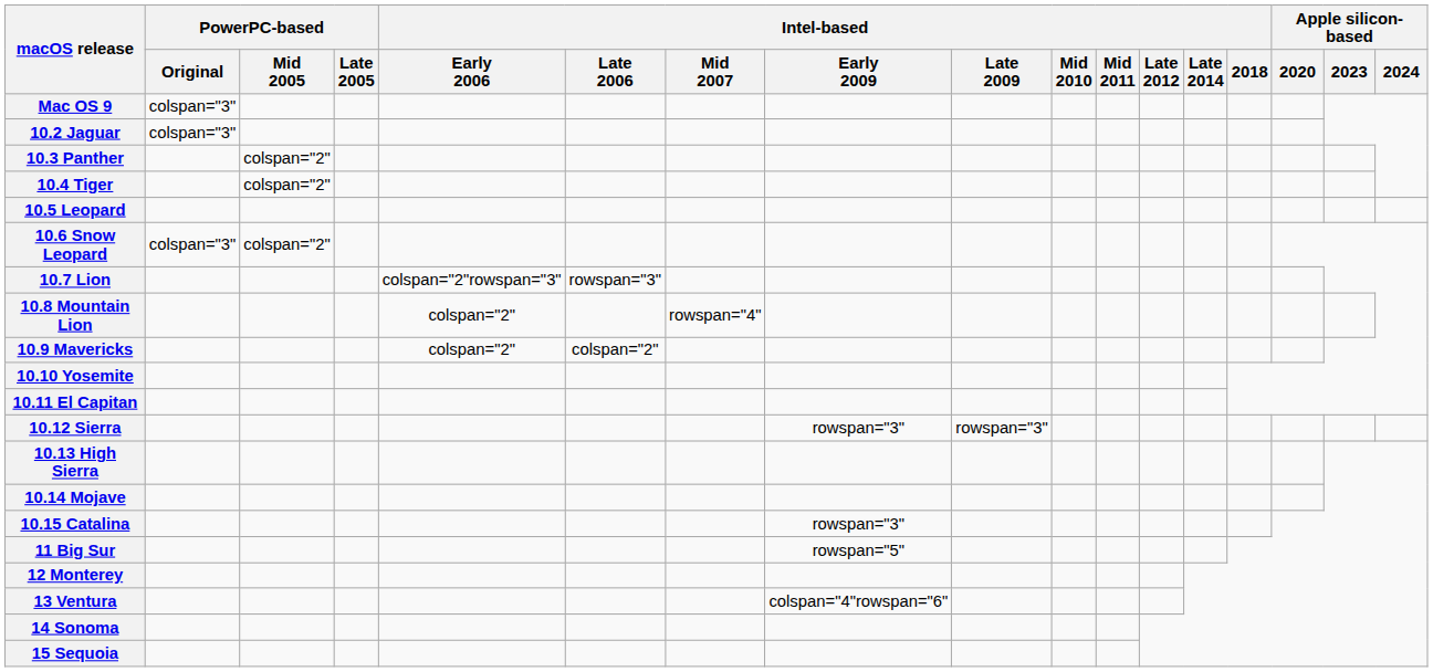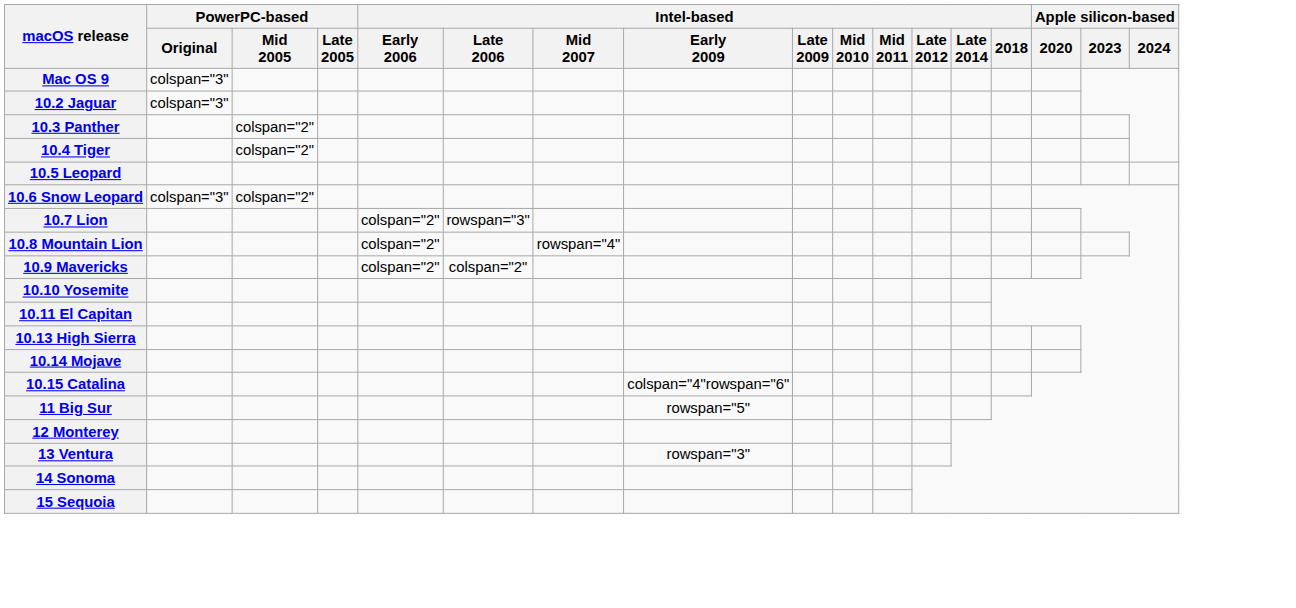10.7 Lion | Intel-based / Early 2006: colspan="2"rowspan="3" -> colspan="2"
- row: 10.12 Sierra | rowspan="3" | rowspan="3"
10.15 Catalina | Intel-based / Early 2009: rowspan="3" -> colspan="4"rowspan="6"
13 Ventura | Intel-based / Early 2009: colspan="4"rowspan="6" -> rowspan="3"
